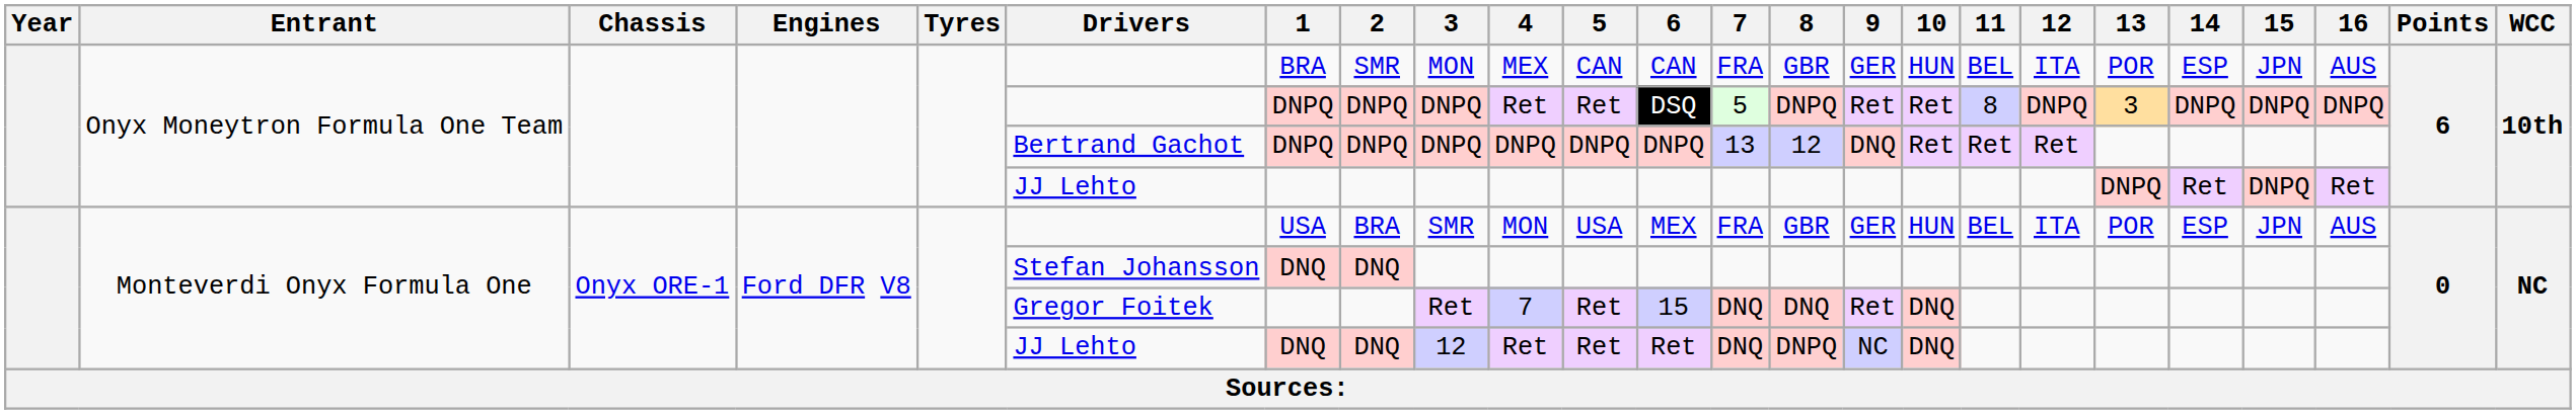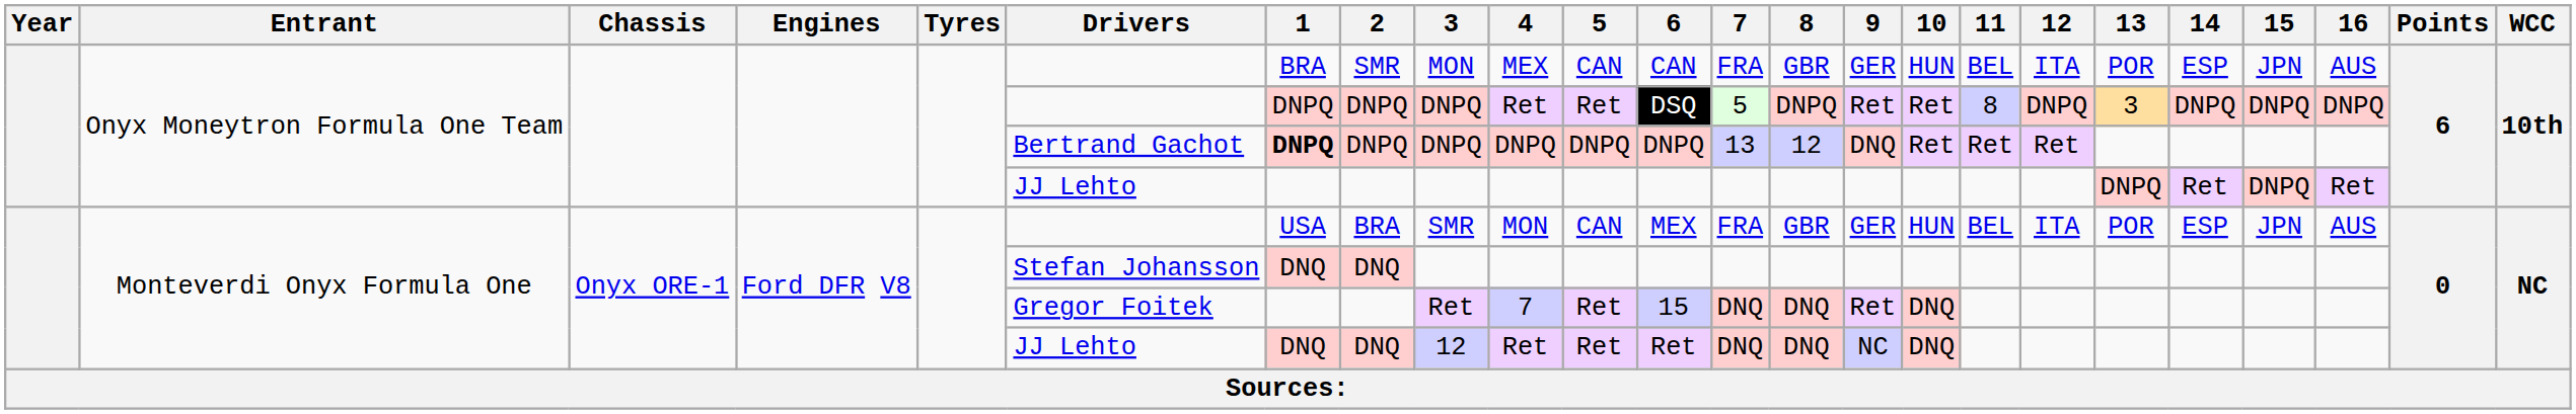row 4 | 1: normal -> bold
row 6 | 5: USA -> CAN
row 9 | 8: DNPQ -> DNQ
